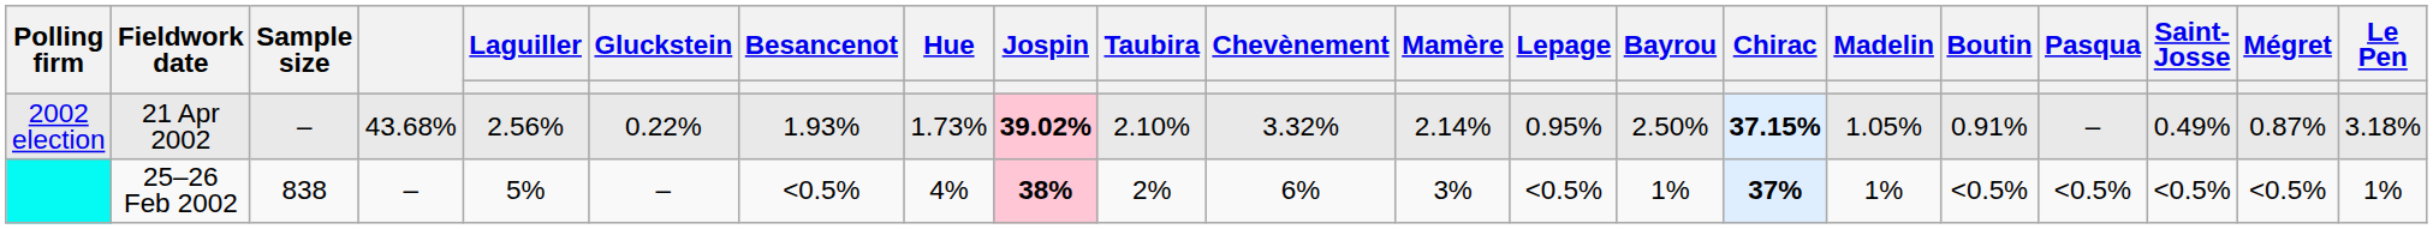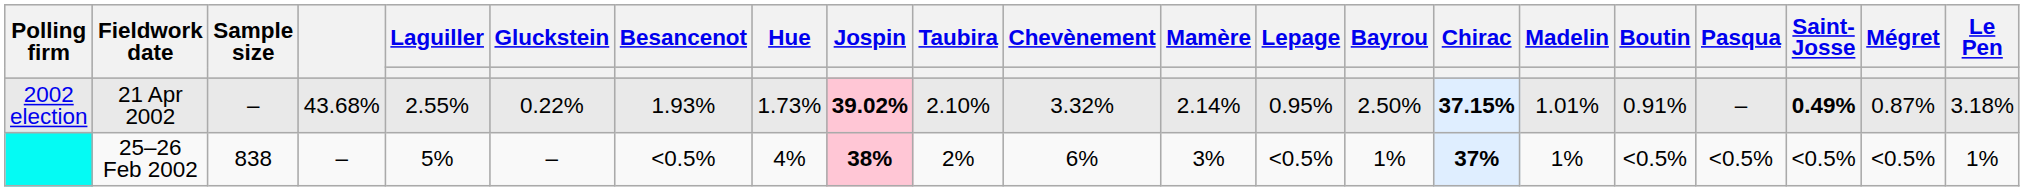2002 election | Laguiller: 2.56% -> 2.55%
2002 election | Madelin: 1.05% -> 1.01%
2002 election | Saint- Josse: normal -> bold
